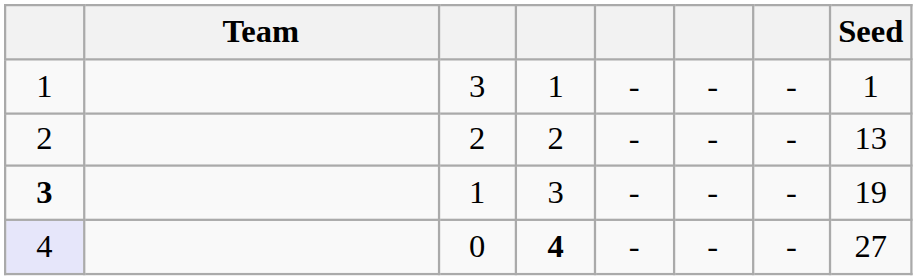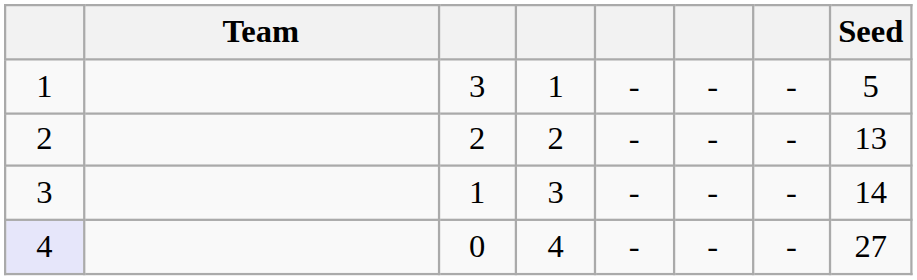row 2 | Seed: 1 -> 5
row 4 | column 1: bold -> normal
row 4 | Seed: 19 -> 14
row 5 | column 4: bold -> normal
